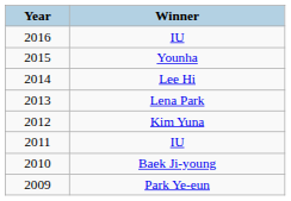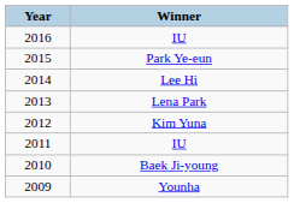2015 | Winner: Younha -> Park Ye-eun
2009 | Winner: Park Ye-eun -> Younha
